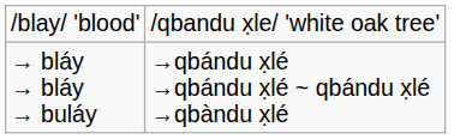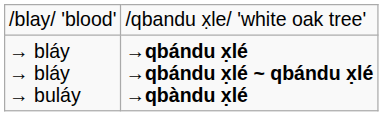→ bláy → bláy → buláy | column 2: normal -> bold
